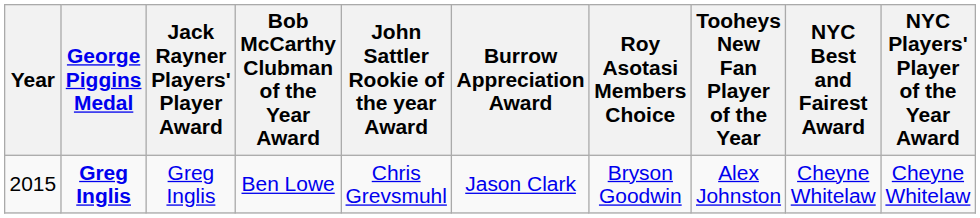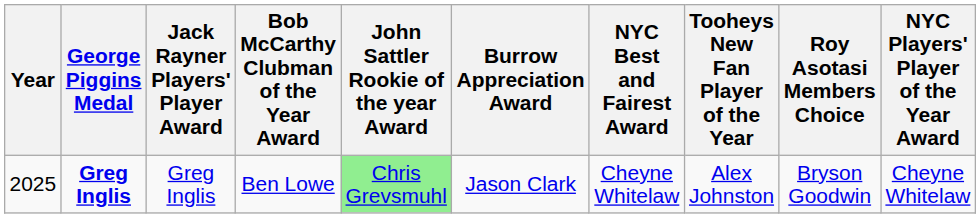columns swapped: Roy Asotasi Members Choice <-> NYC Best and Fairest Award
row 2 | Year: 2015 -> 2025
row 2 | John Sattler Rookie of the year Award: no background -> lightgreen background
